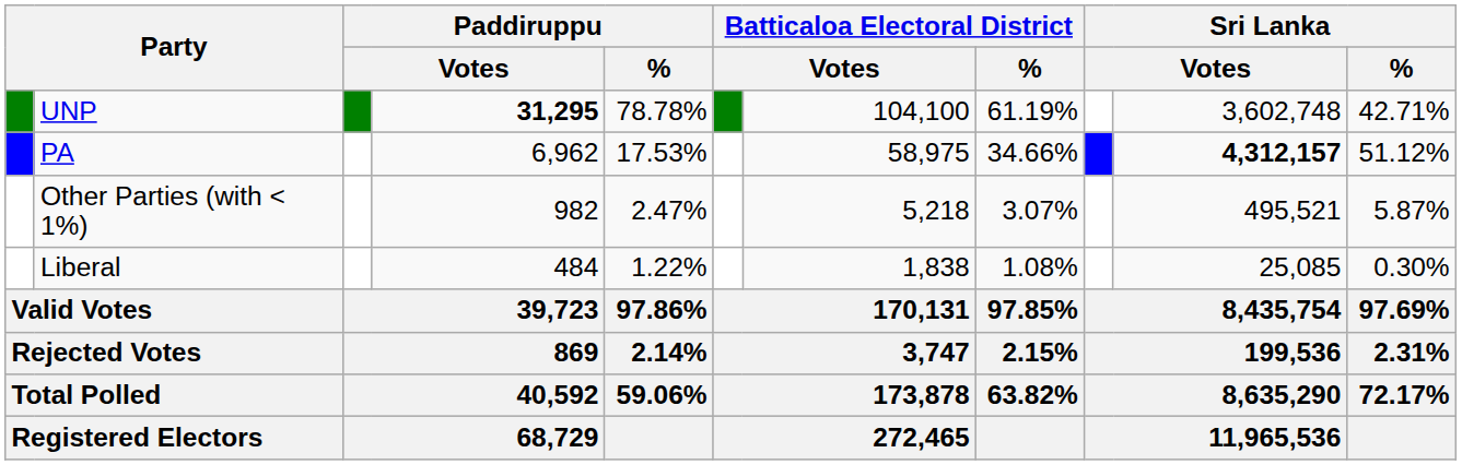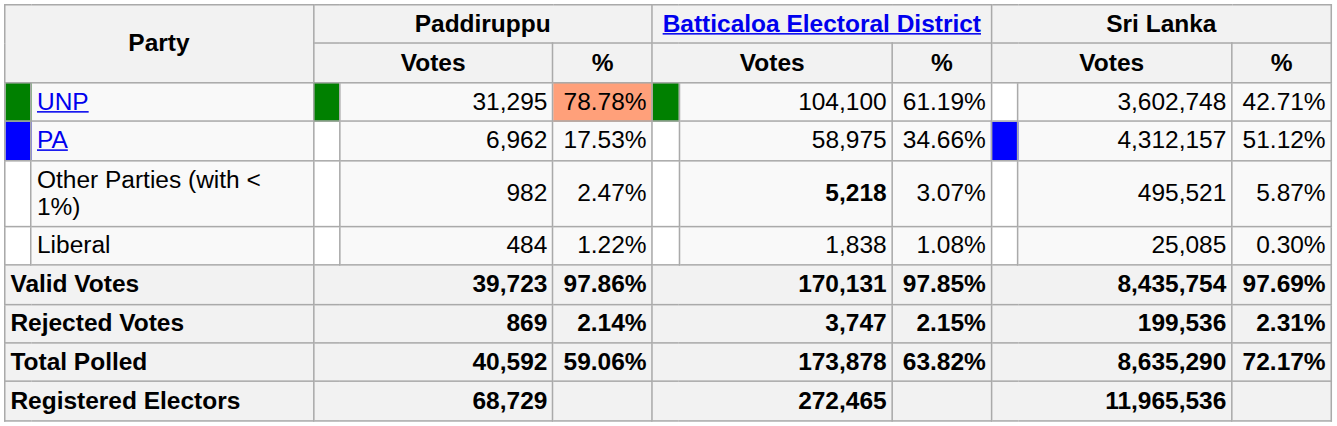UNP | column 4: bold -> normal
UNP | Paddiruppu / %: no background -> lightsalmon background
PA | column 10: bold -> normal
Other Parties (with < 1%) | column 7: normal -> bold
